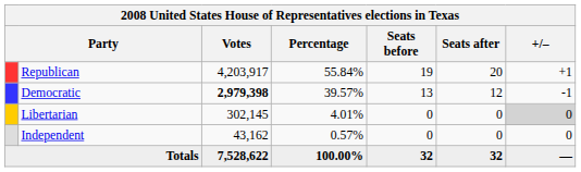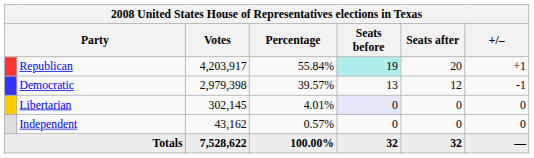Republican | Seats before: no background -> paleturquoise background
Democratic | Votes: bold -> normal
Libertarian | Seats before: no background -> lavender background
Libertarian | +/–: lightgrey background -> no background
